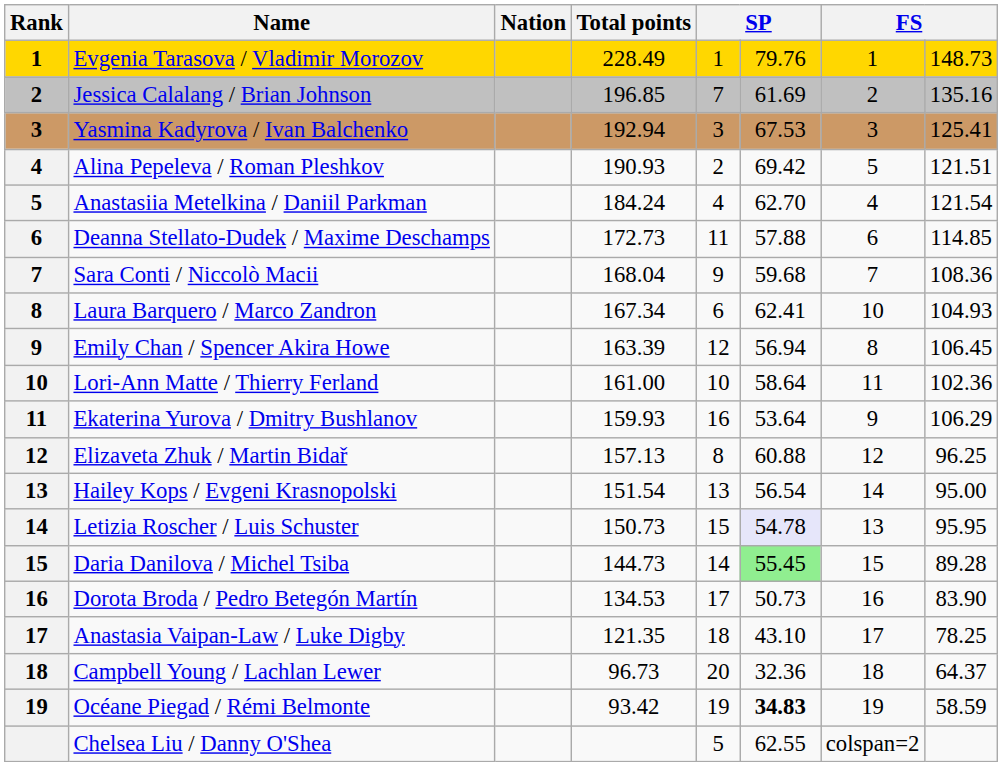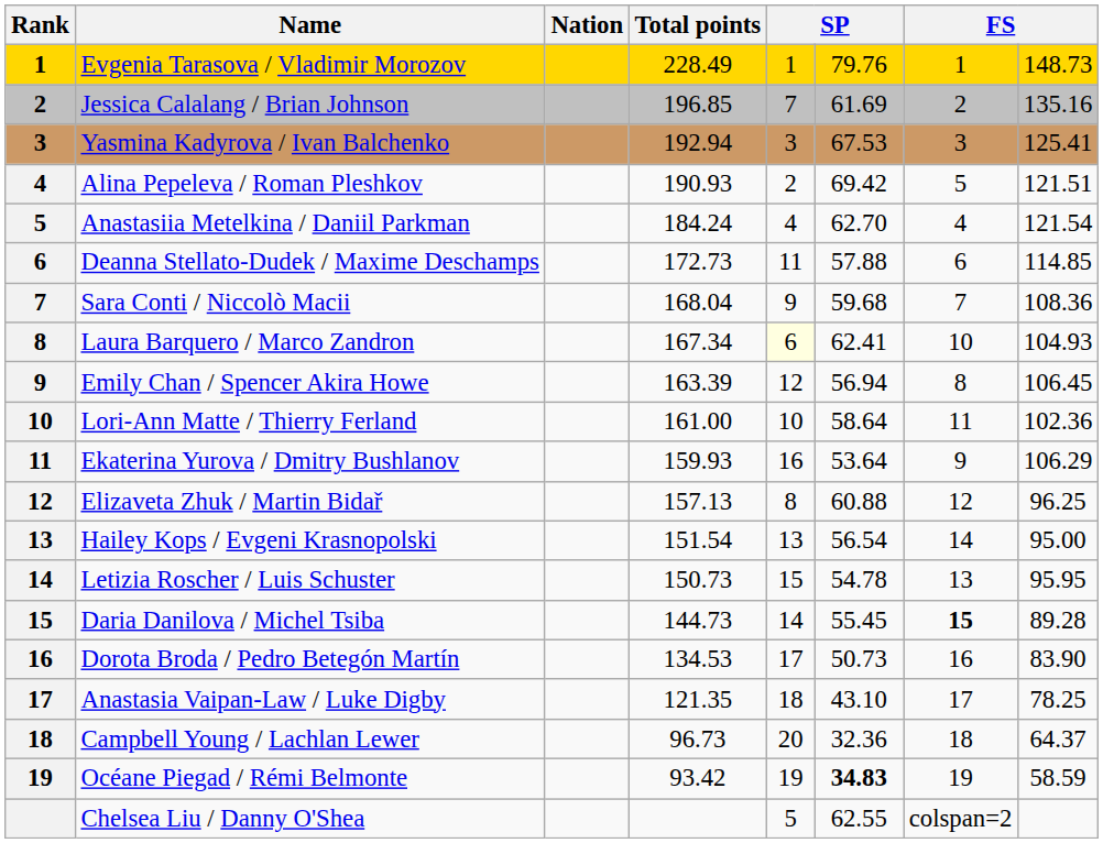Laura Barquero / Marco Zandron | column 5: no background -> lightyellow background
Letizia Roscher / Luis Schuster | column 6: lavender background -> no background
Daria Danilova / Michel Tsiba | column 6: lightgreen background -> no background
Daria Danilova / Michel Tsiba | column 7: normal -> bold
